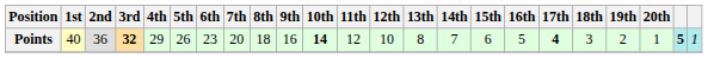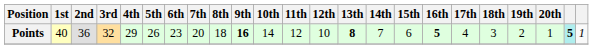Points | 3rd: bold -> normal
Points | 9th: normal -> bold
Points | 10th: bold -> normal
Points | 13th: normal -> bold
Points | 16th: normal -> bold
Points | 17th: bold -> normal
Points | column 23: paleturquoise background -> no background
